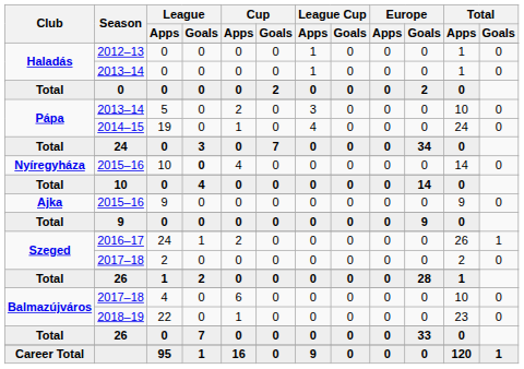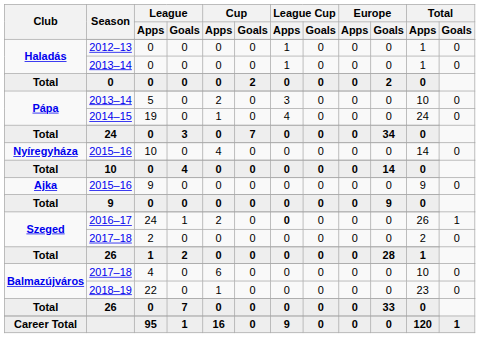Nyíregyháza / 2015–16 | League / Goals: bold -> normal
2016–17 | League Cup / Apps: normal -> bold
